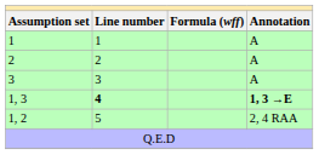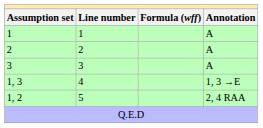1, 3 | column 2: bold -> normal
1, 3 | column 4: bold -> normal
